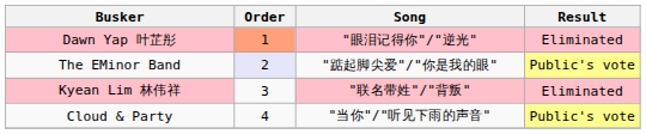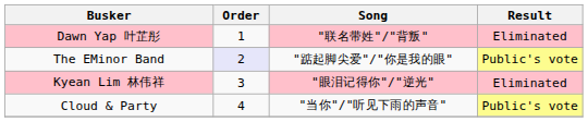Dawn Yap 叶芷彤 | Order: lightsalmon background -> no background
Dawn Yap 叶芷彤 | Song: "眼泪记得你"/"逆光" -> "联名带姓"/"背叛"
Kyean Lim 林伟祥 | Song: "联名带姓"/"背叛" -> "眼泪记得你"/"逆光"
